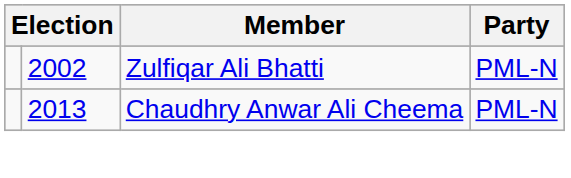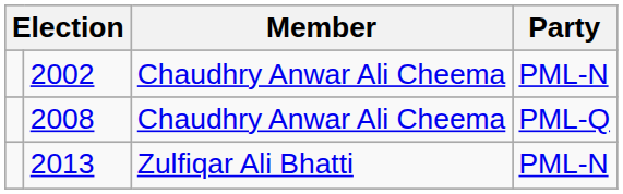2002 | Member: Zulfiqar Ali Bhatti -> Chaudhry Anwar Ali Cheema
+ row: 2008 | Chaudhry Anwar Ali Cheema | PML-Q
2013 | Member: Chaudhry Anwar Ali Cheema -> Zulfiqar Ali Bhatti
